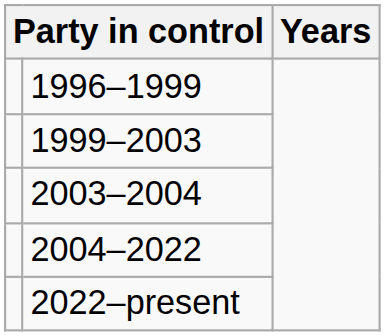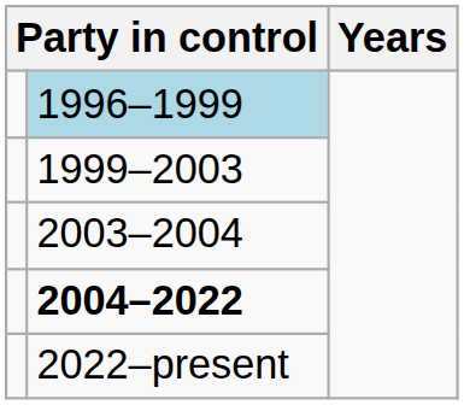1996–1999 | column 2: no background -> lightblue background
2004–2022 | column 2: normal -> bold
